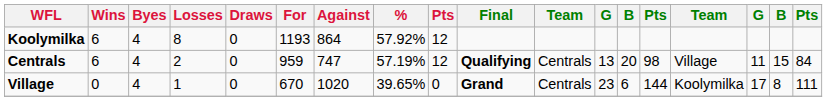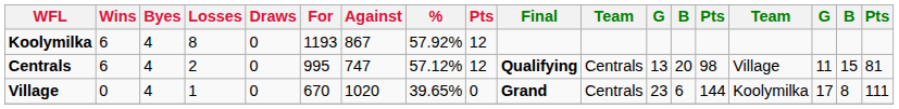row 2 | Against: 864 -> 867
row 3 | For: 959 -> 995
row 3 | %: 57.19% -> 57.12%
row 3 | column 18: 84 -> 81
